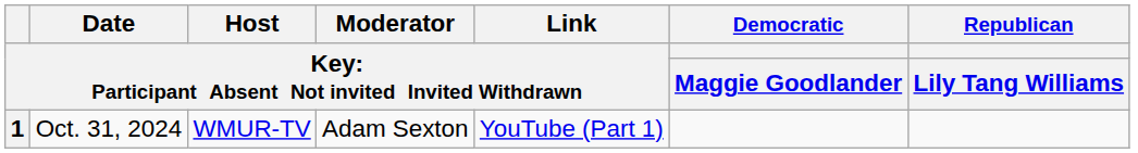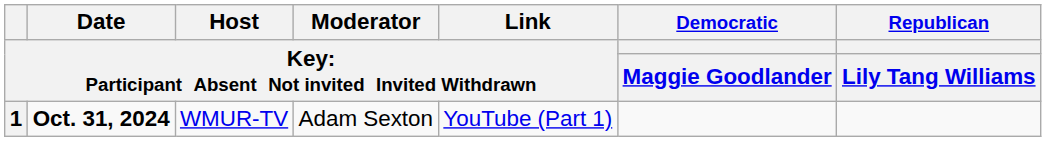1 | column 2: normal -> bold
